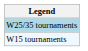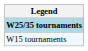row 2 | column 1: normal -> bold
